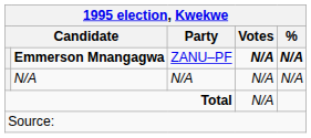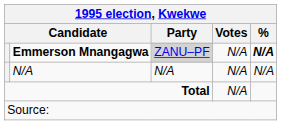Emmerson Mnangagwa | Party: no background -> lightgrey background
Emmerson Mnangagwa | Votes: bold -> normal
